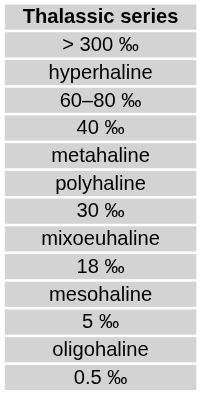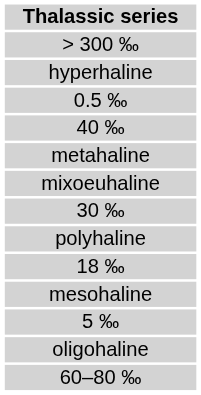row 4 | column 1: 60–80 ‰ -> 0.5 ‰
row 7 | column 1: polyhaline -> mixoeuhaline
row 9 | column 1: mixoeuhaline -> polyhaline
row 14 | column 1: 0.5 ‰ -> 60–80 ‰
